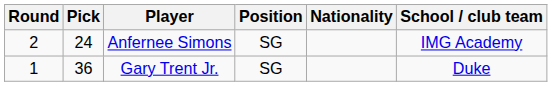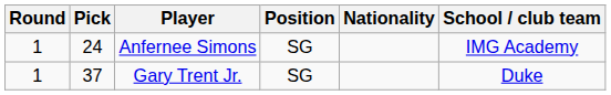Anfernee Simons | Round: 2 -> 1
Gary Trent Jr. | Pick: 36 -> 37
